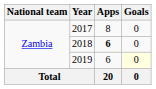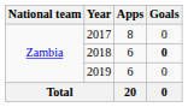2018 | Apps: bold -> normal
2018 | Goals: normal -> bold
2019 | Goals: lightyellow background -> no background
